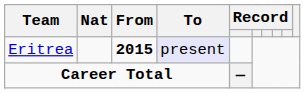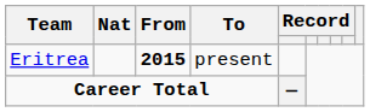Eritrea | To: lavender background -> no background
